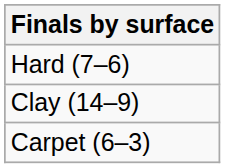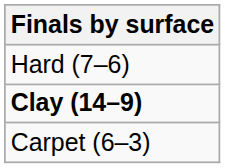row 3 | column 1: normal -> bold
